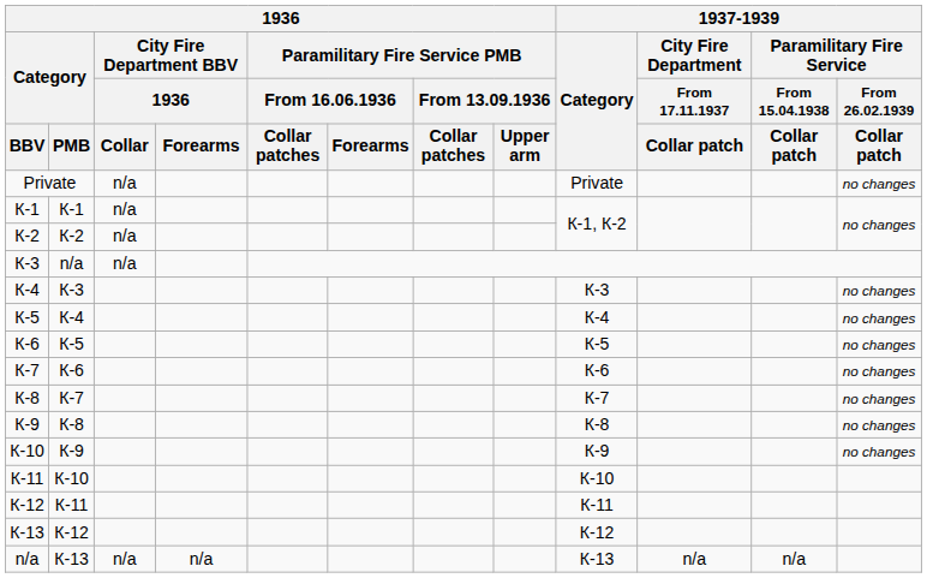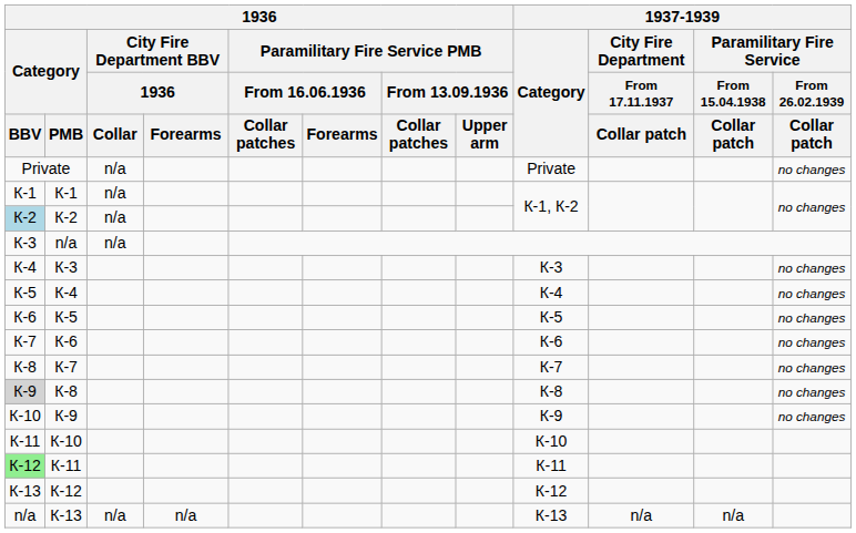row 7 | 1936 / Category / BBV: no background -> lightblue background
row 14 | 1936 / Category / BBV: no background -> lightgrey background
row 17 | 1936 / Category / BBV: no background -> lightgreen background
